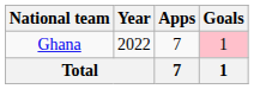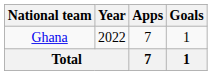Ghana | Goals: pink background -> no background
